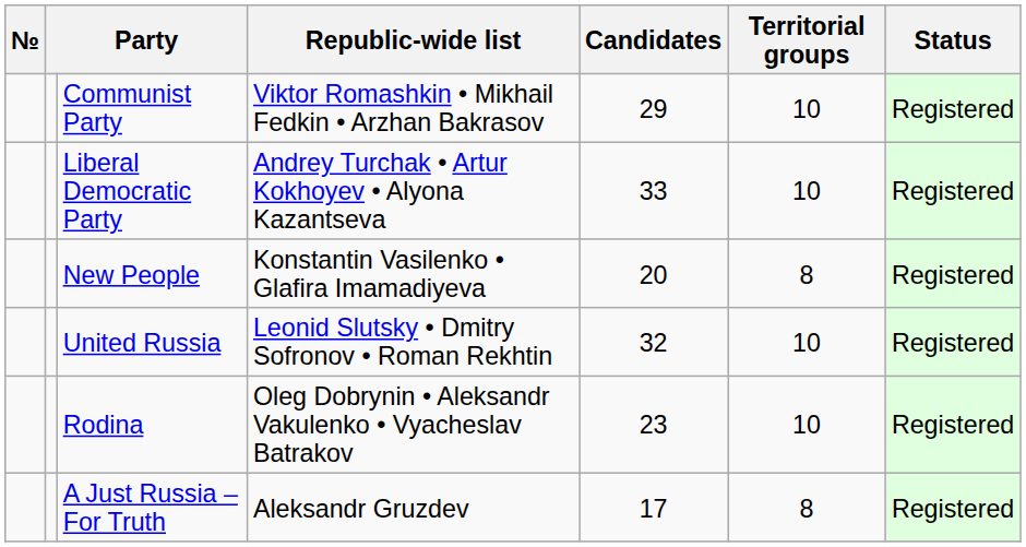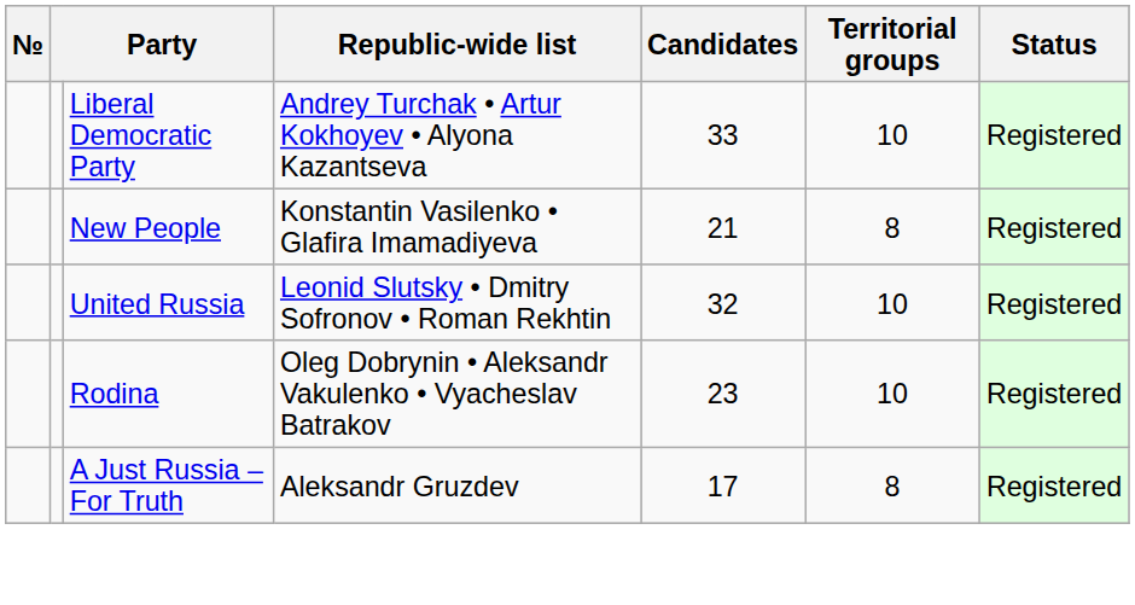- row: Communist Party | Viktor Romashkin • Mikhail Fedkin • Arzhan Bakrasov | 29 | 10 | Registered
New People | Candidates: 20 -> 21
